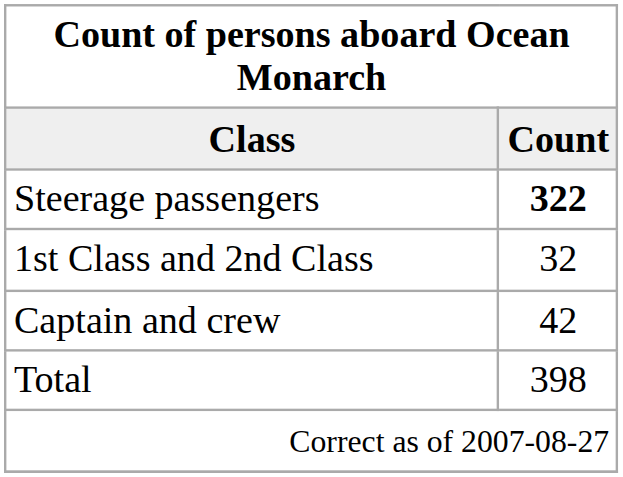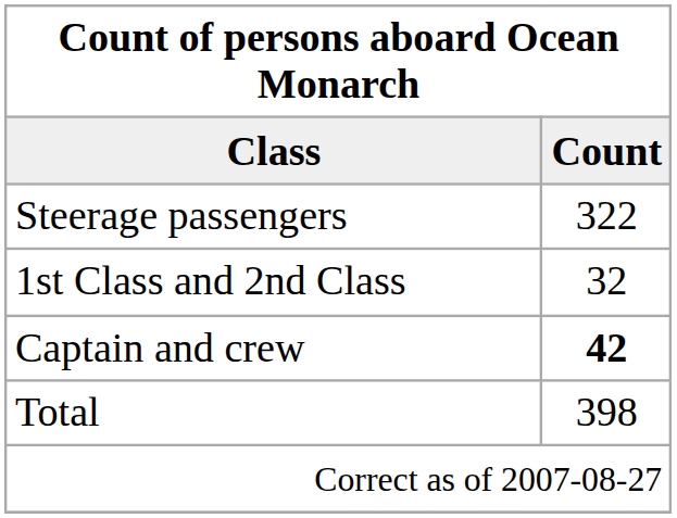Steerage passengers | Count: bold -> normal
Captain and crew | Count: normal -> bold
